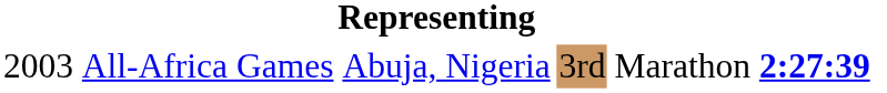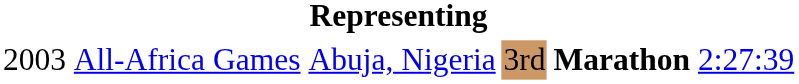row 2 | column 5: normal -> bold
row 2 | column 6: bold -> normal
